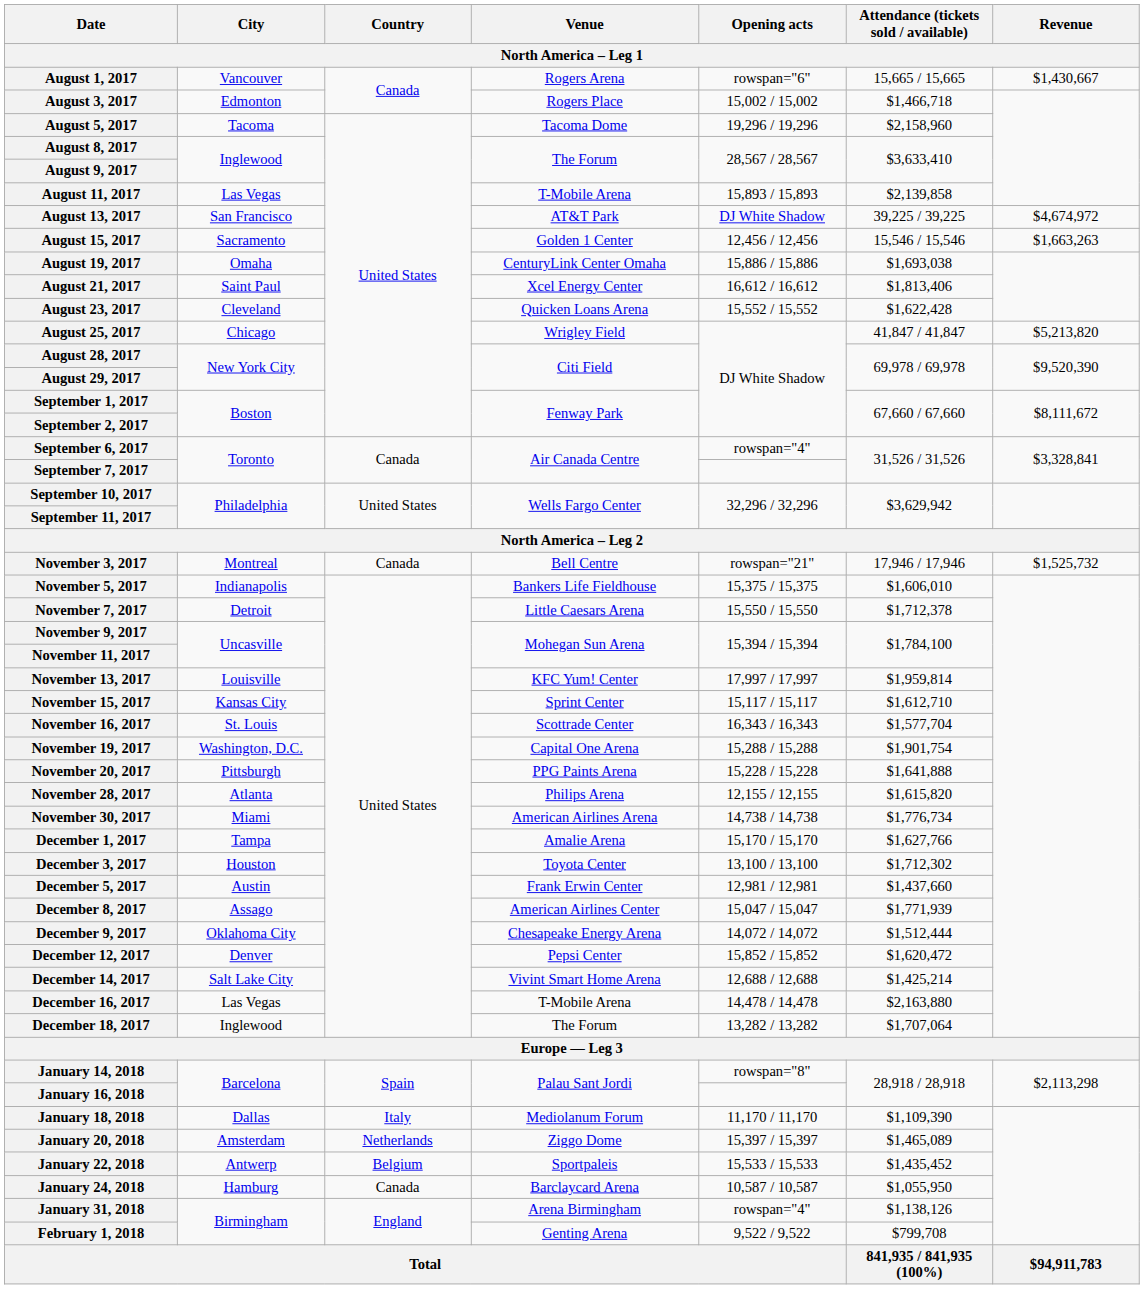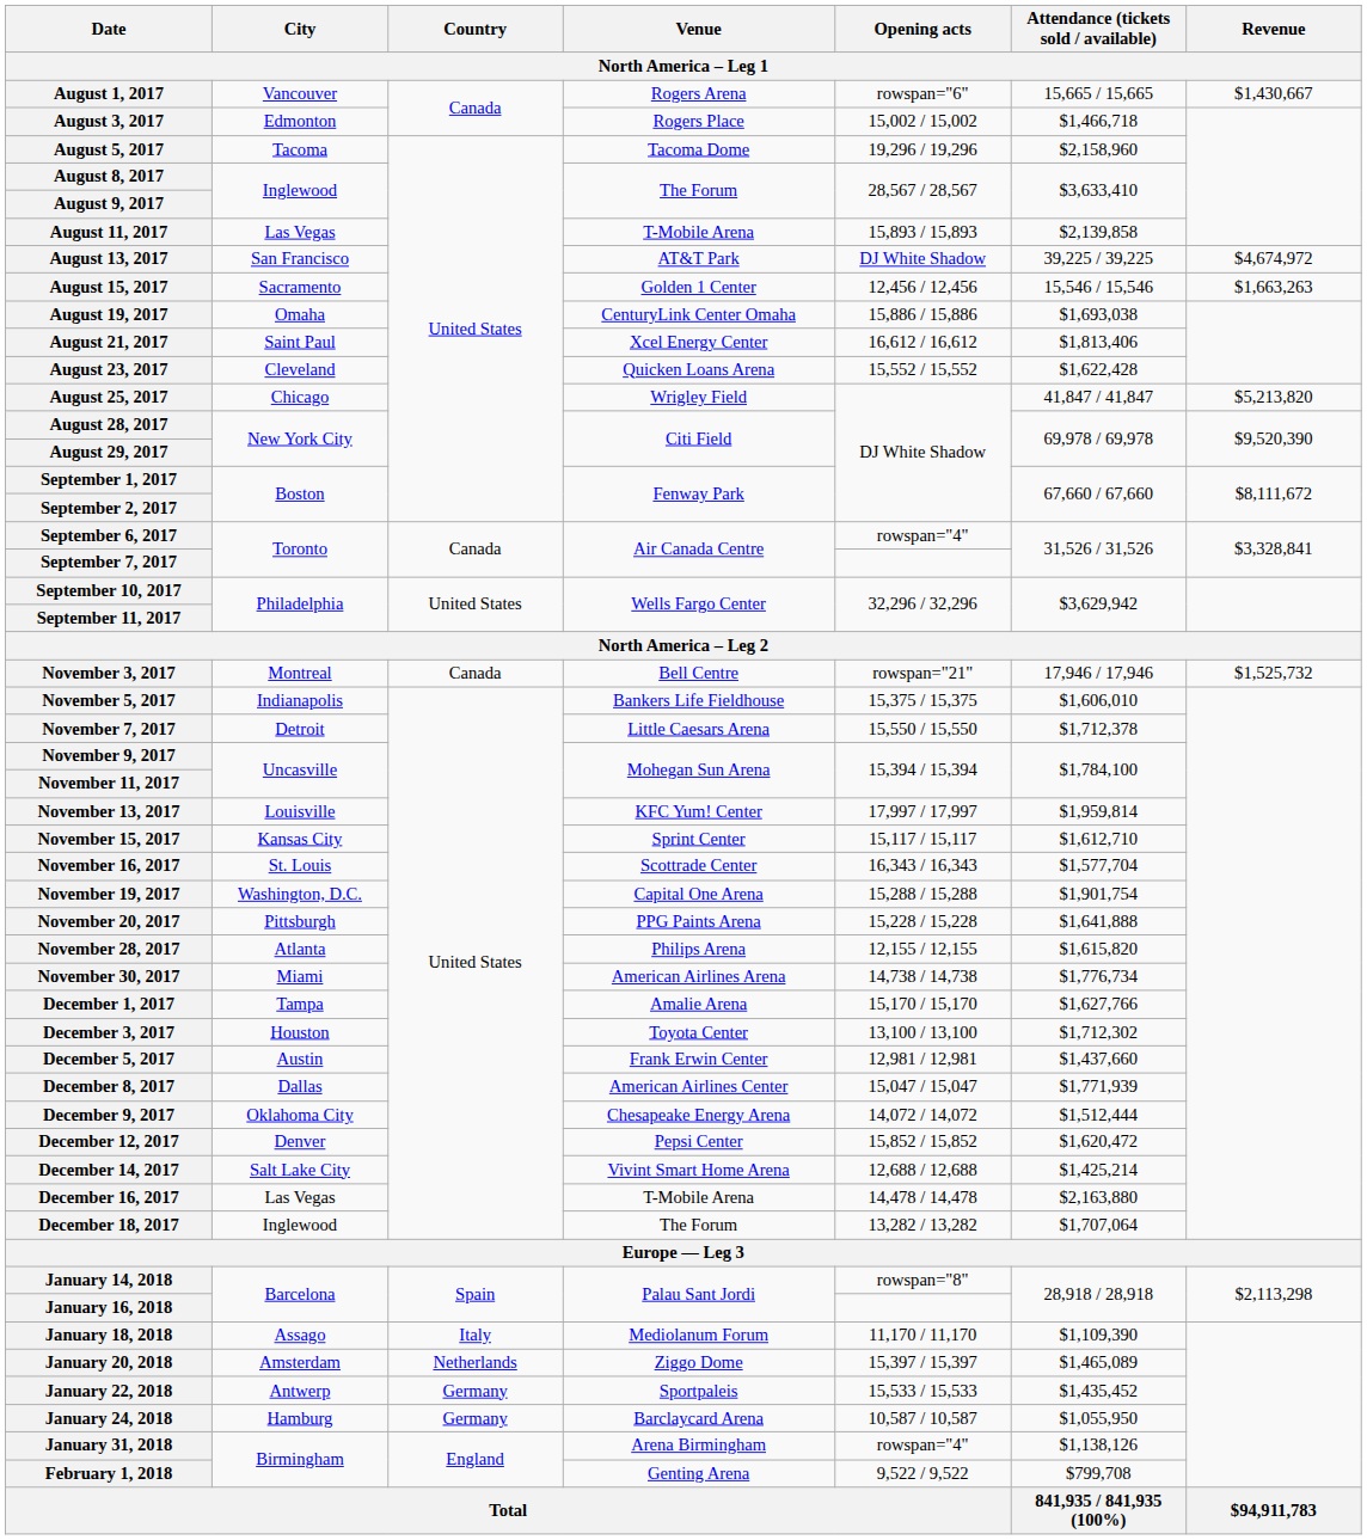December 8, 2017 | City: Assago -> Dallas
January 18, 2018 | City: Dallas -> Assago
January 22, 2018 | Country: Belgium -> Germany
January 24, 2018 | Country: Canada -> Germany
